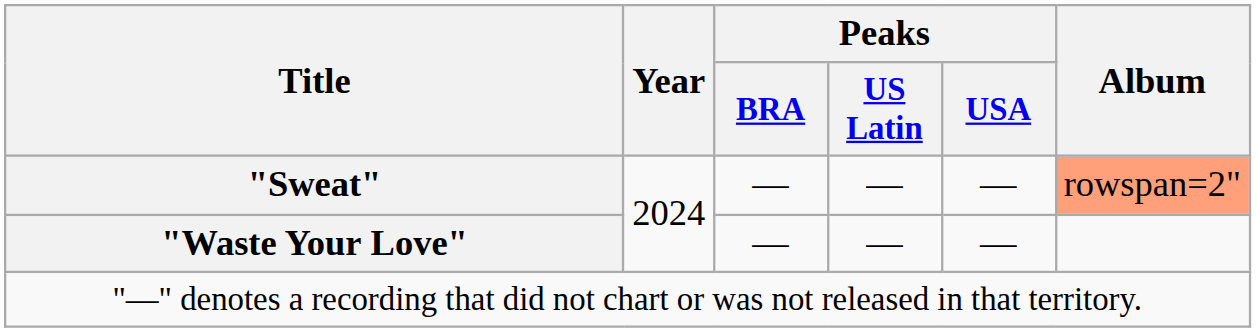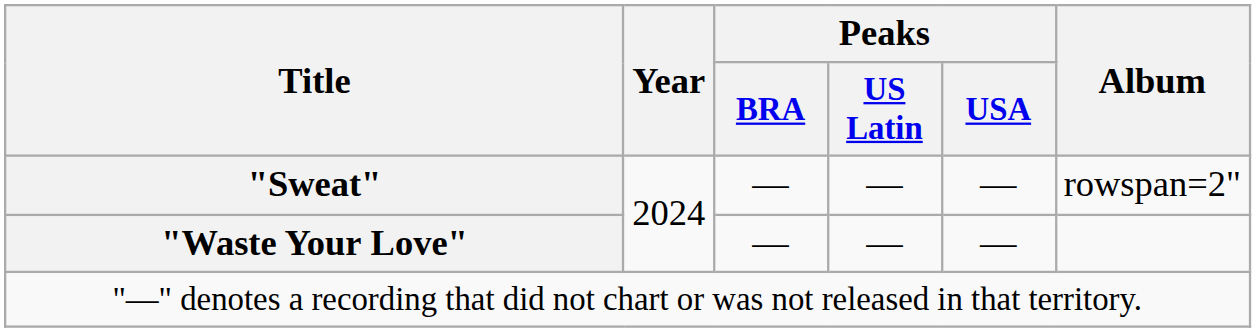"Sweat" | Album: lightsalmon background -> no background
